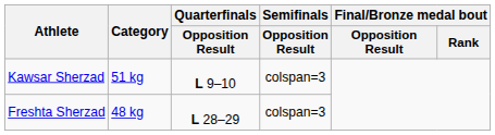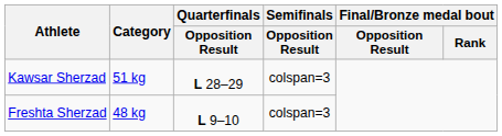Kawsar Sherzad | Quarterfinals / Opposition Result: L 9–10 -> L 28–29
Freshta Sherzad | Quarterfinals / Opposition Result: L 28–29 -> L 9–10
